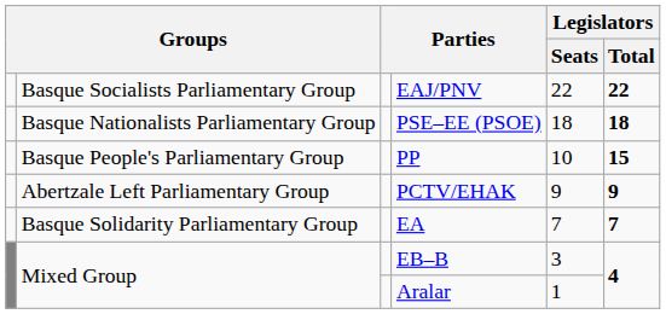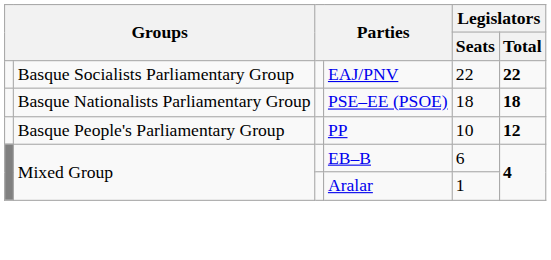PP | Legislators / Total: 15 -> 12
- row: Abertzale Left Parliamentary Group | PCTV/EHAK | 9 | 9
- row: Basque Solidarity Parliamentary Group | EA | 7 | 7
EB–B | Legislators / Seats: 3 -> 6
